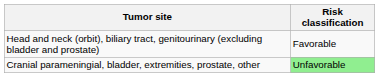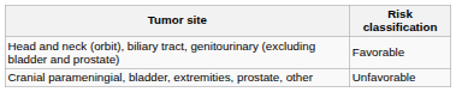Cranial parameningial, bladder, extremities, prostate, other | Risk classification: lightgreen background -> no background
